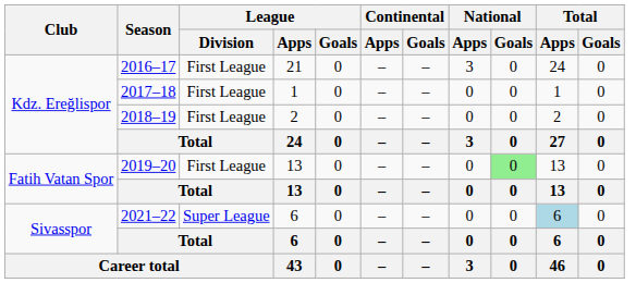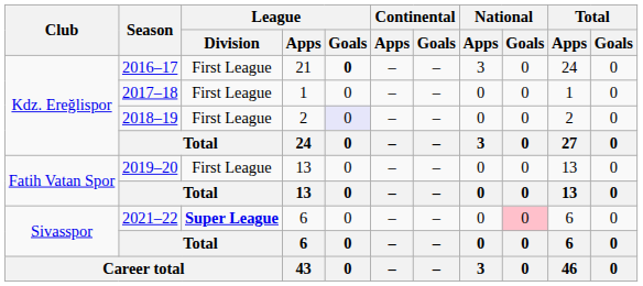2016–17 | League / Goals: normal -> bold
2018–19 | League / Goals: no background -> lavender background
2019–20 | National / Goals: lightgreen background -> no background
2021–22 | League / Division: normal -> bold
2021–22 | National / Goals: no background -> pink background
2021–22 | Total / Apps: lightblue background -> no background
